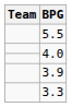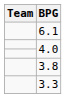row 2 | BPG: 5.5 -> 6.1
row 5 | BPG: 3.9 -> 3.8
